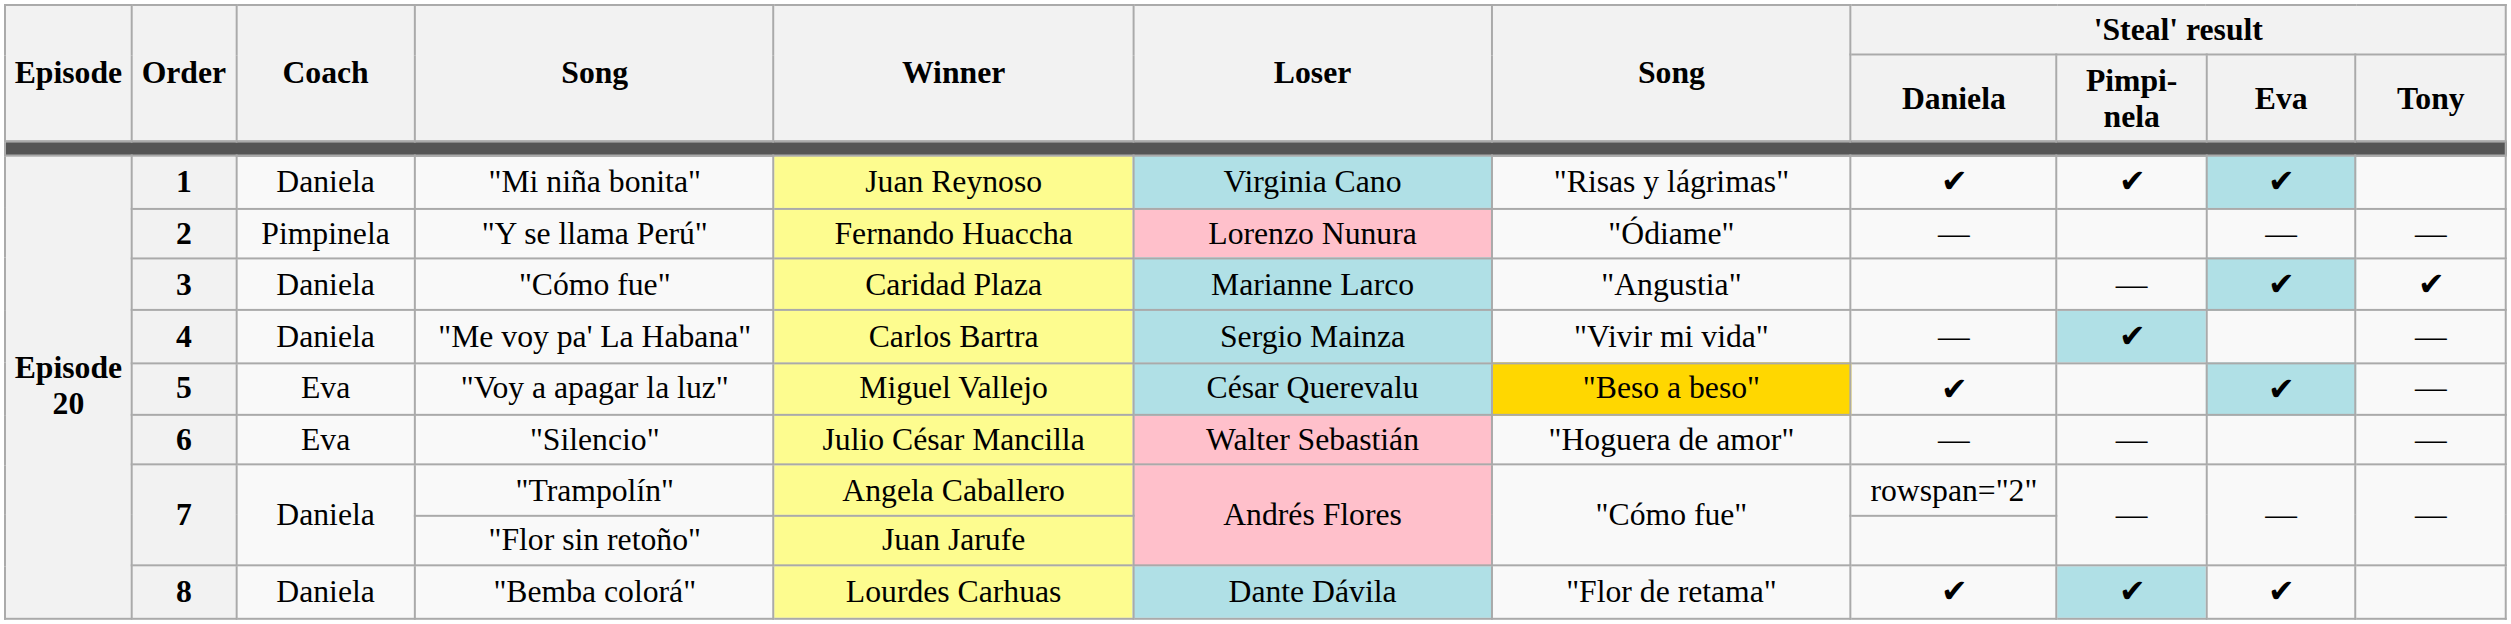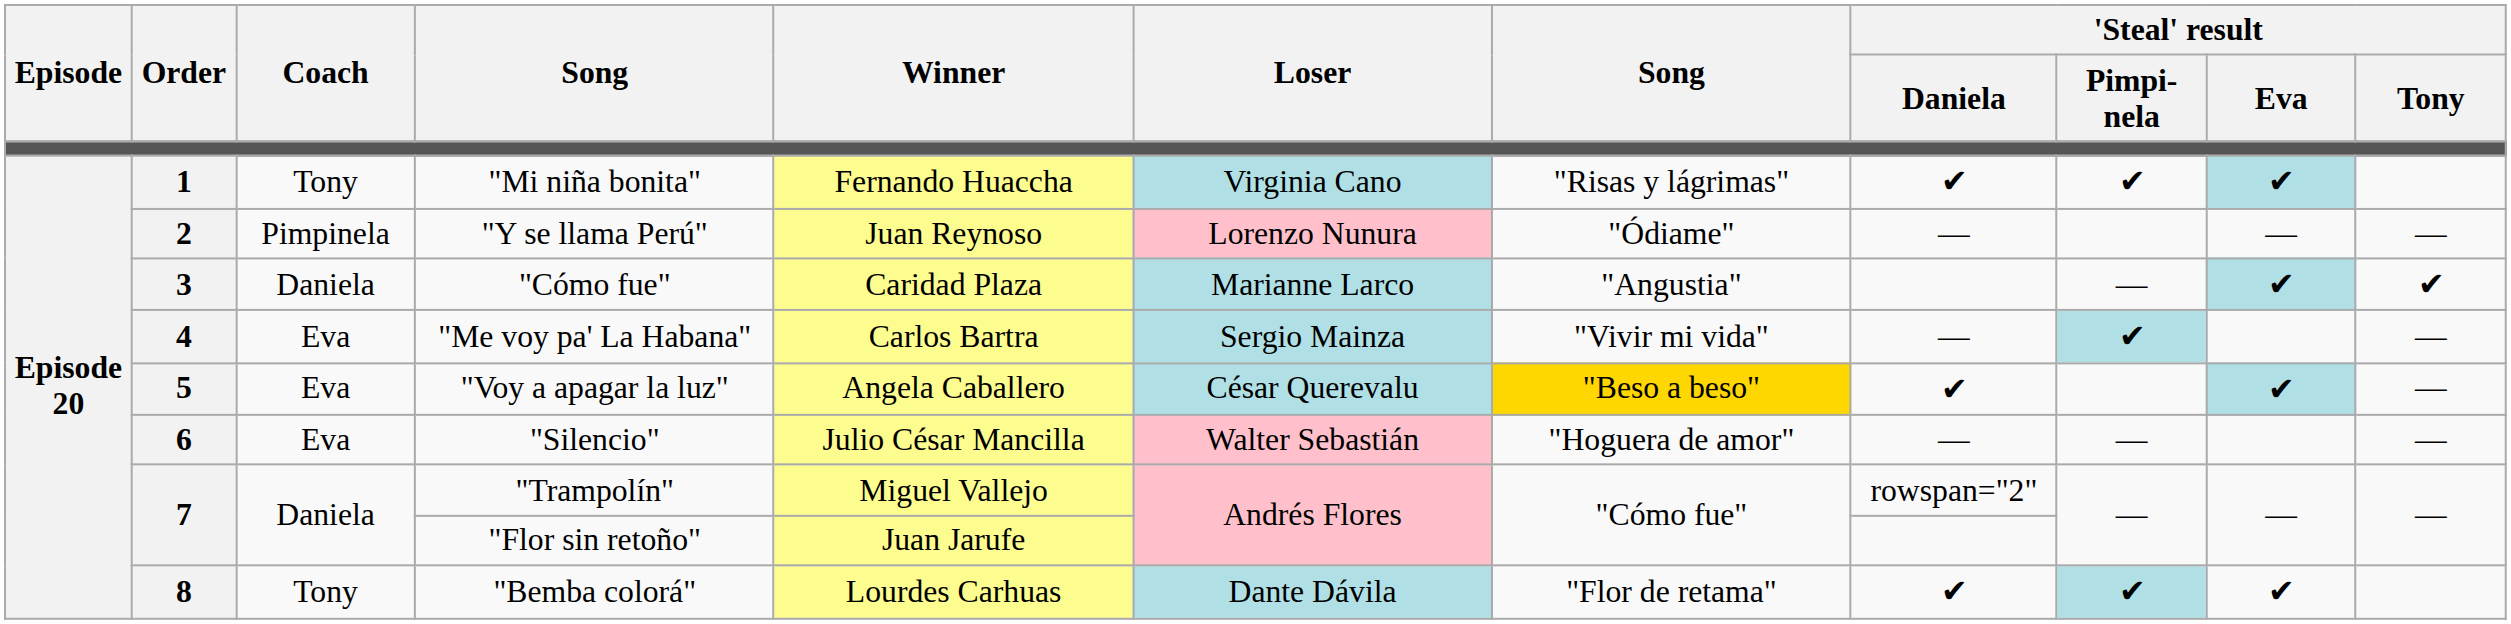1 | Coach: Daniela -> Tony
1 | Winner: Juan Reynoso -> Fernando Huaccha
2 | Winner: Fernando Huaccha -> Juan Reynoso
4 | Coach: Daniela -> Eva
5 | Winner: Miguel Vallejo -> Angela Caballero
7 / "Trampolín" | Winner: Angela Caballero -> Miguel Vallejo
8 | Coach: Daniela -> Tony
